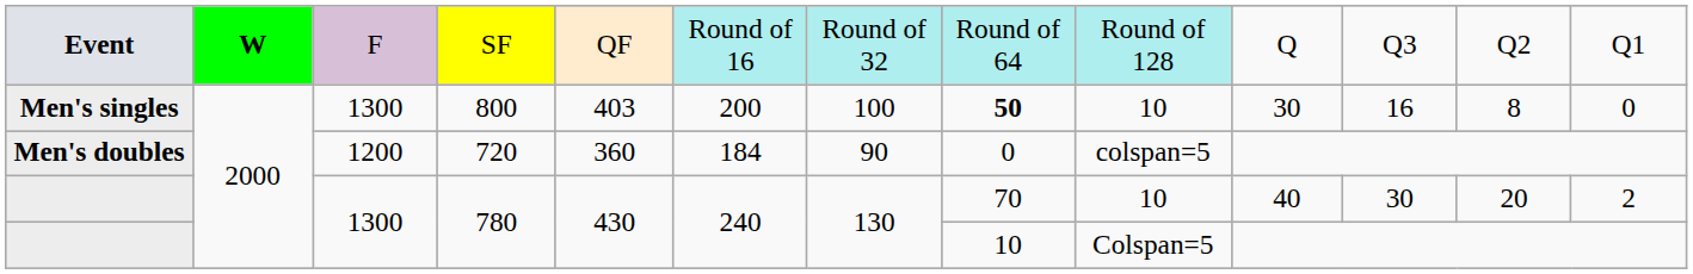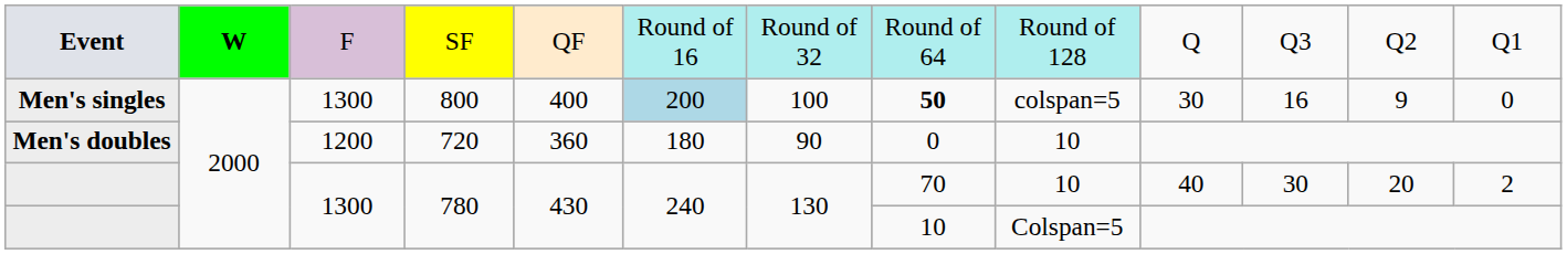Men's singles | column 5: 403 -> 400
Men's singles | column 6: no background -> lightblue background
Men's singles | column 9: 10 -> colspan=5
Men's singles | column 12: 8 -> 9
Men's doubles | column 6: 184 -> 180
Men's doubles | column 9: colspan=5 -> 10
